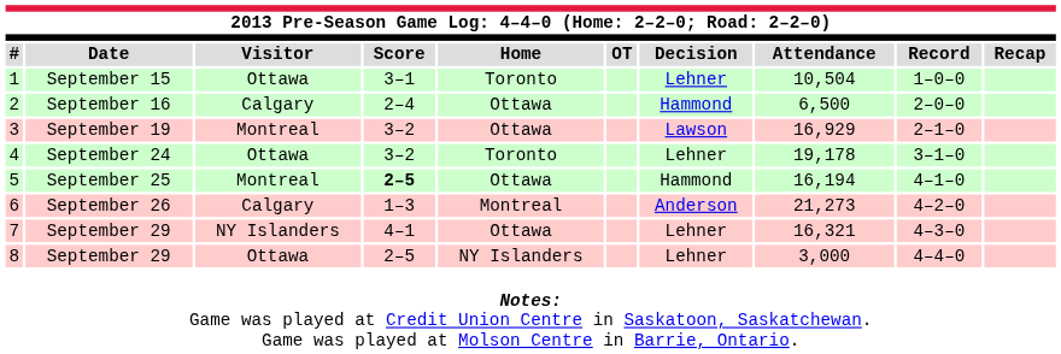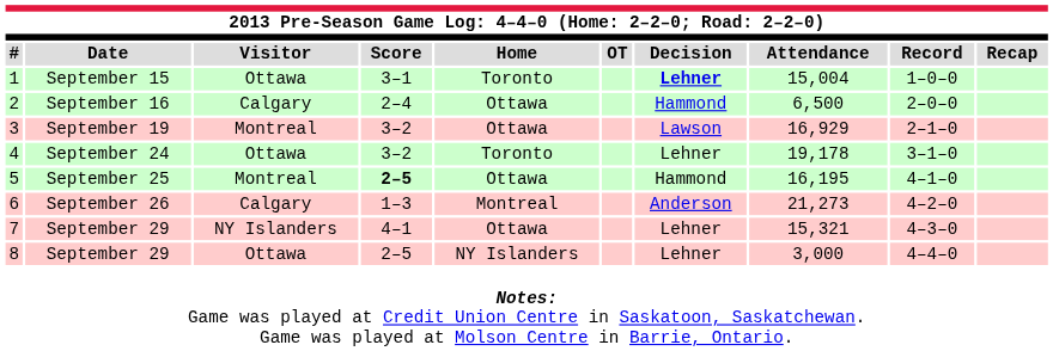1 | Decision: normal -> bold
1 | Attendance: 10,504 -> 15,004
5 | Attendance: 16,194 -> 16,195
7 | Attendance: 16,321 -> 15,321
